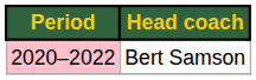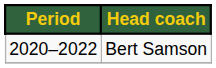Bert Samson | Period: pink background -> no background
